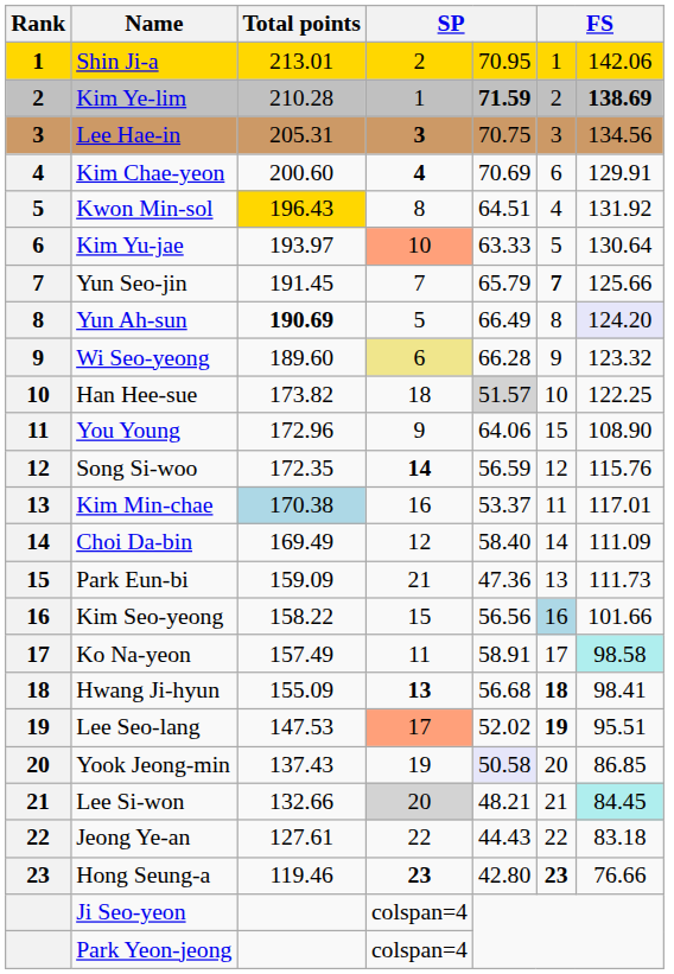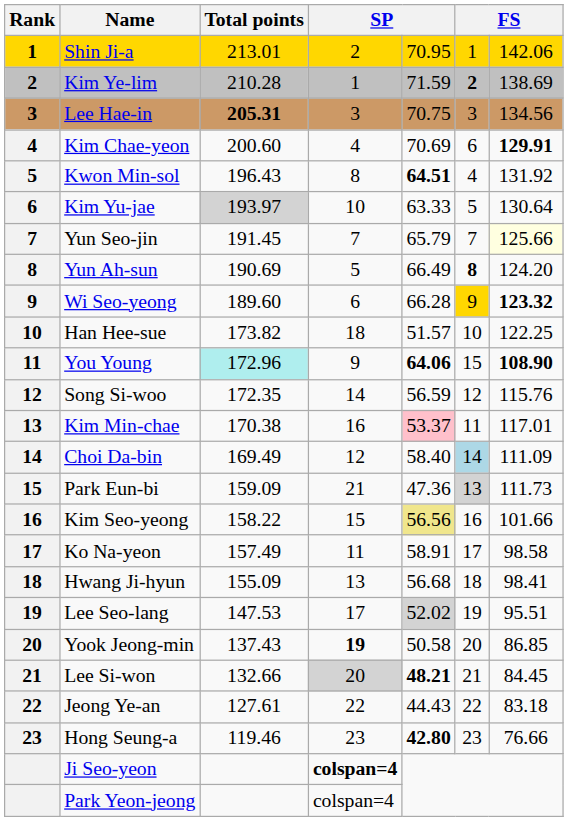Kim Ye-lim | column 5: bold -> normal
Kim Ye-lim | column 6: normal -> bold
Kim Ye-lim | column 7: bold -> normal
Lee Hae-in | Total points: normal -> bold
Lee Hae-in | column 4: bold -> normal
Kim Chae-yeon | column 4: bold -> normal
Kim Chae-yeon | column 7: normal -> bold
Kwon Min-sol | Total points: gold background -> no background
Kwon Min-sol | column 5: normal -> bold
Kim Yu-jae | Total points: no background -> lightgrey background
Kim Yu-jae | column 4: lightsalmon background -> no background
Yun Seo-jin | column 6: bold -> normal
Yun Seo-jin | column 7: no background -> lightyellow background
Yun Ah-sun | Total points: bold -> normal
Yun Ah-sun | column 6: normal -> bold
Yun Ah-sun | column 7: lavender background -> no background
Wi Seo-yeong | column 4: khaki background -> no background
Wi Seo-yeong | column 6: no background -> gold background
Wi Seo-yeong | column 7: normal -> bold
Han Hee-sue | column 5: lightgrey background -> no background
You Young | Total points: no background -> paleturquoise background
You Young | column 5: normal -> bold
You Young | column 7: normal -> bold
Song Si-woo | column 4: bold -> normal
Kim Min-chae | Total points: lightblue background -> no background
Kim Min-chae | column 5: no background -> pink background
Choi Da-bin | column 6: no background -> lightblue background
Park Eun-bi | column 6: no background -> lightgrey background
Kim Seo-yeong | column 5: no background -> khaki background
Kim Seo-yeong | column 6: lightblue background -> no background
Ko Na-yeon | column 7: paleturquoise background -> no background
Hwang Ji-hyun | column 4: bold -> normal
Hwang Ji-hyun | column 6: bold -> normal
Lee Seo-lang | column 4: lightsalmon background -> no background
Lee Seo-lang | column 5: no background -> lightgrey background
Lee Seo-lang | column 6: bold -> normal
Yook Jeong-min | column 4: normal -> bold
Yook Jeong-min | column 5: lavender background -> no background
Lee Si-won | column 5: normal -> bold
Lee Si-won | column 7: paleturquoise background -> no background
Hong Seung-a | column 4: bold -> normal
Hong Seung-a | column 5: normal -> bold
Hong Seung-a | column 6: bold -> normal
Ji Seo-yeon | column 4: normal -> bold
